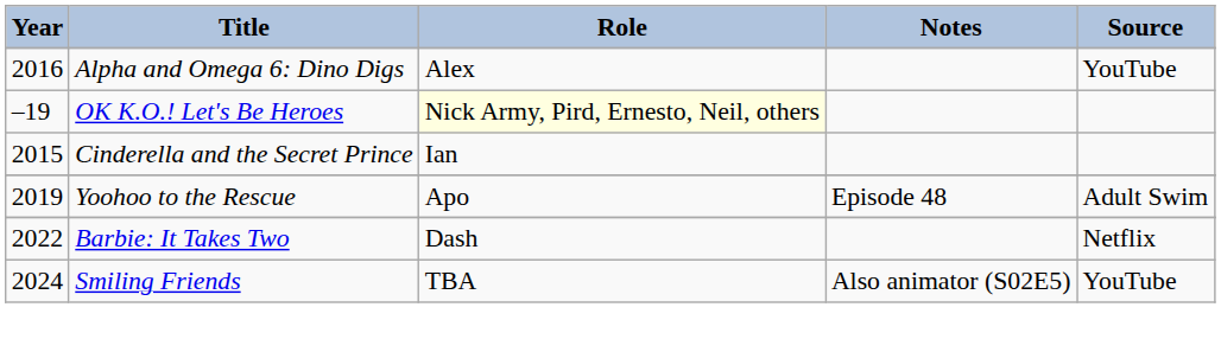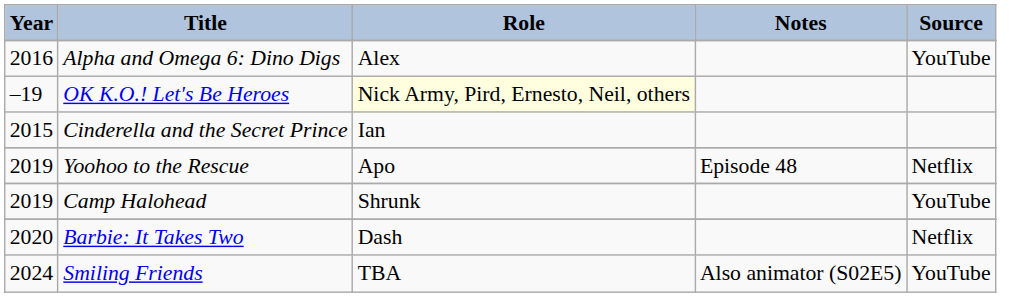Yoohoo to the Rescue | Source: Adult Swim -> Netflix
+ row: 2019 | Camp Halohead | Shrunk | YouTube
Barbie: It Takes Two | Year: 2022 -> 2020
